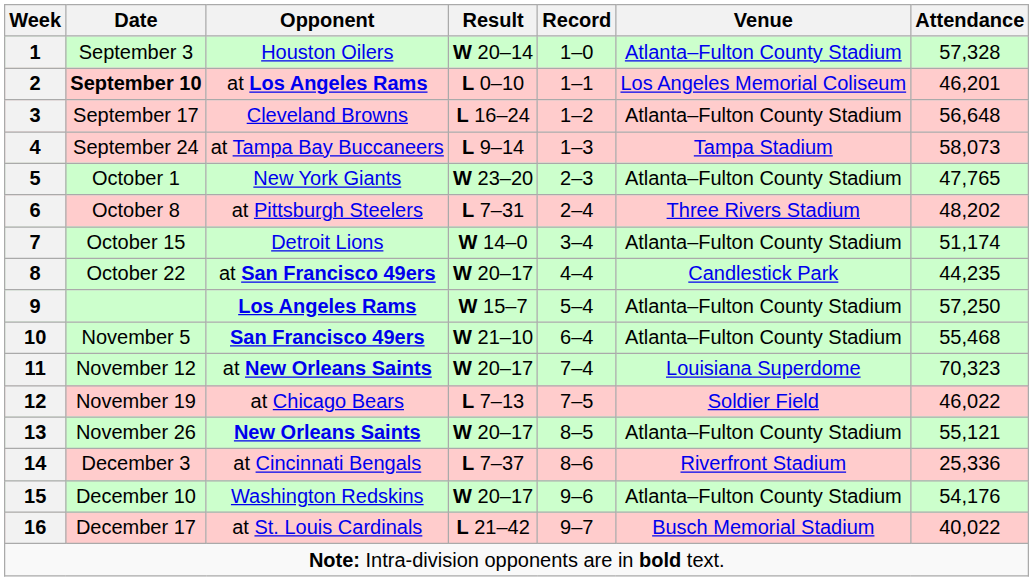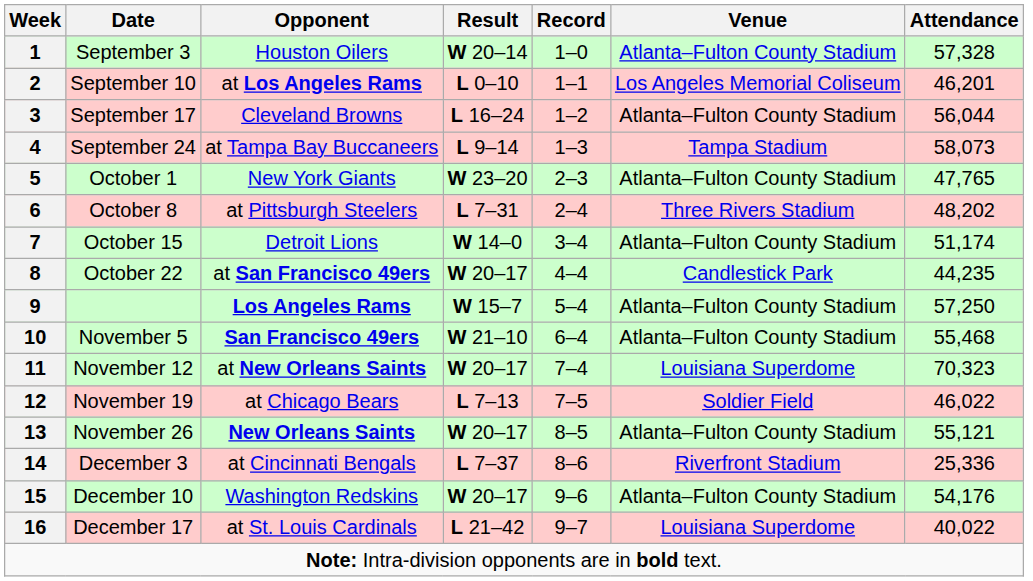2 | Date: bold -> normal
3 | Attendance: 56,648 -> 56,044
16 | Venue: Busch Memorial Stadium -> Louisiana Superdome
